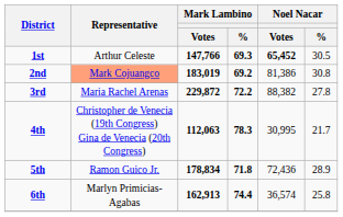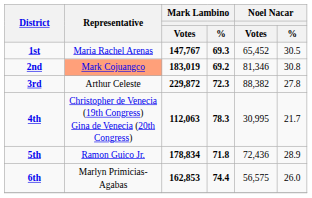1st | Representative: Arthur Celeste -> Maria Rachel Arenas
1st | Mark Lambino / Votes: 147,766 -> 147,767
1st | Noel Nacar / Votes: bold -> normal
2nd | Noel Nacar / Votes: 81,386 -> 81,346
3rd | Representative: Maria Rachel Arenas -> Arthur Celeste
3rd | Mark Lambino / %: 72.2 -> 72.3
6th | Mark Lambino / Votes: 162,913 -> 162,853
6th | Noel Nacar / Votes: 36,574 -> 56,575
6th | Noel Nacar / %: 25.8 -> 26.0
